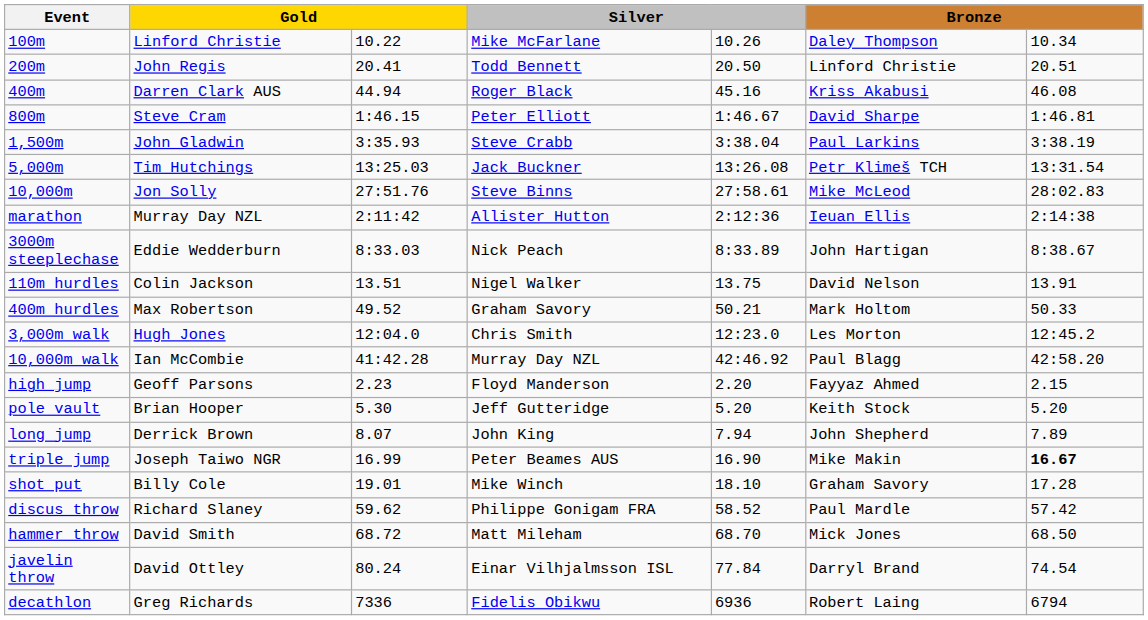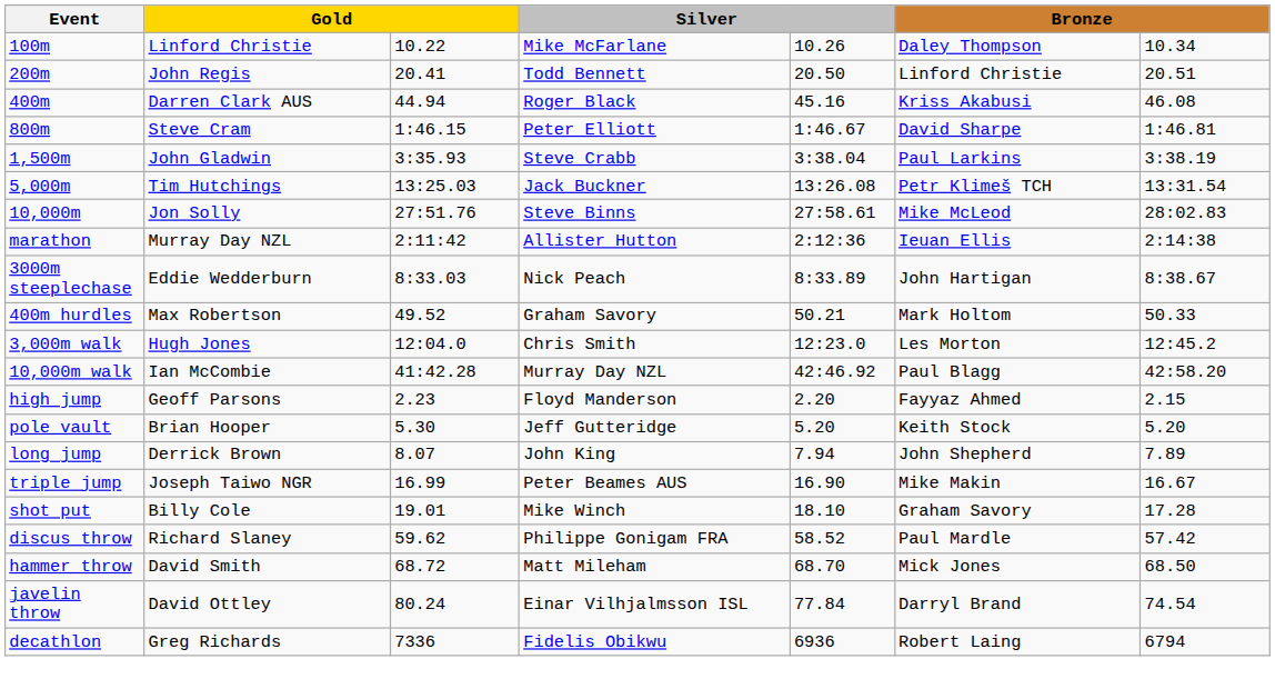- row: 110m hurdles | Colin Jackson | 13.51 | Nigel Walker | 13.75 | David Nelson | 13.91
triple jump | column 7: bold -> normal
